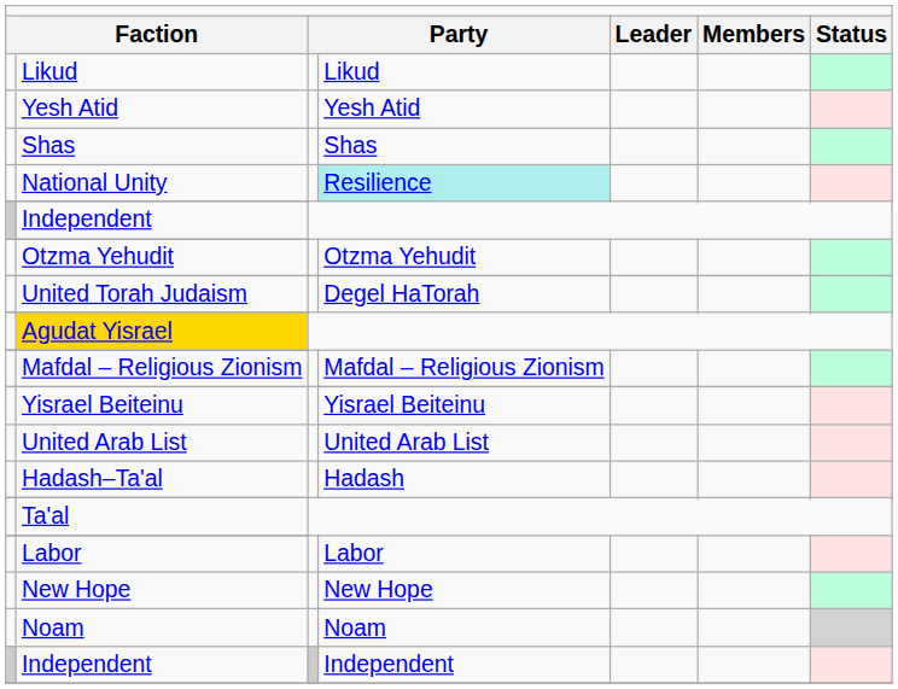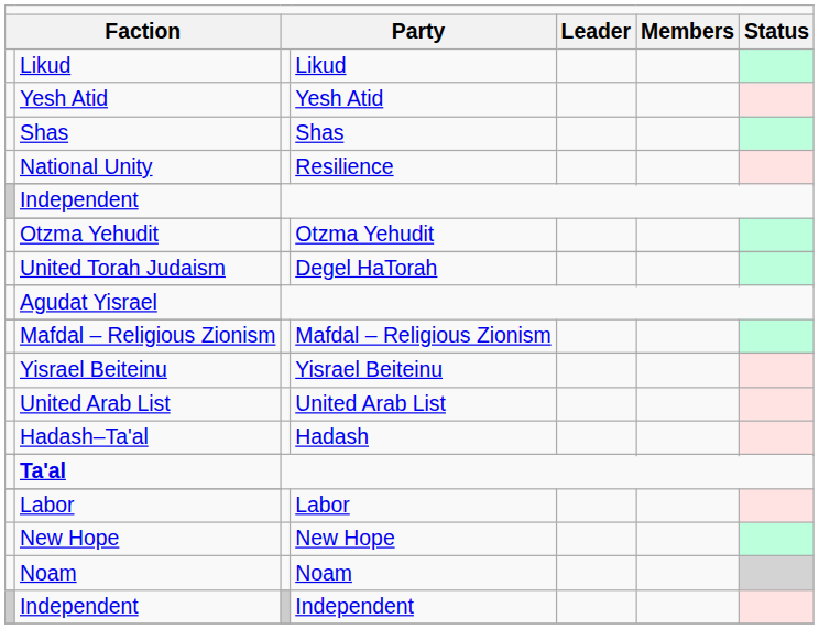National Unity / Resilience | column 4: paleturquoise background -> no background
Agudat Yisrael | column 2: gold background -> no background
Ta'al | column 2: normal -> bold
